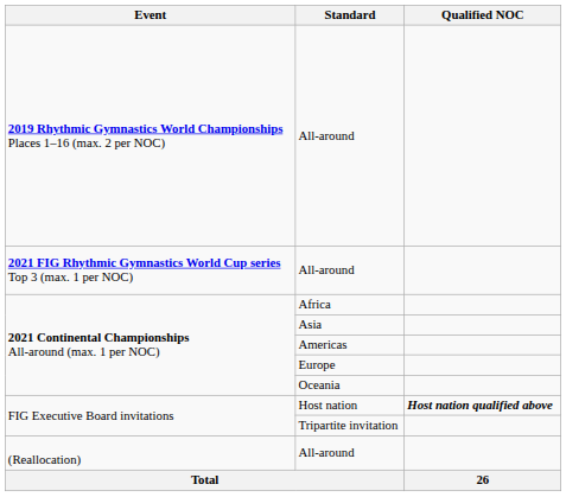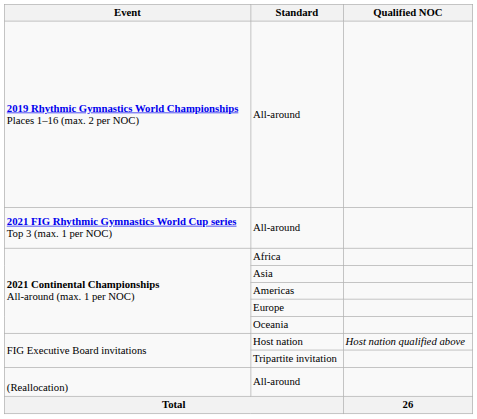Host nation | Qualified NOC: bold -> normal
